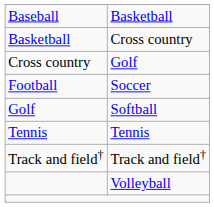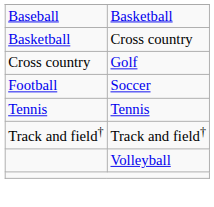- row: Golf | Softball
